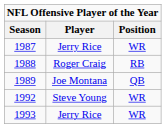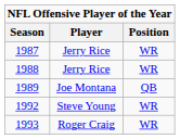1988 | Player: Roger Craig -> Jerry Rice
1988 | Position: RB -> WR
1993 | Player: Jerry Rice -> Roger Craig
